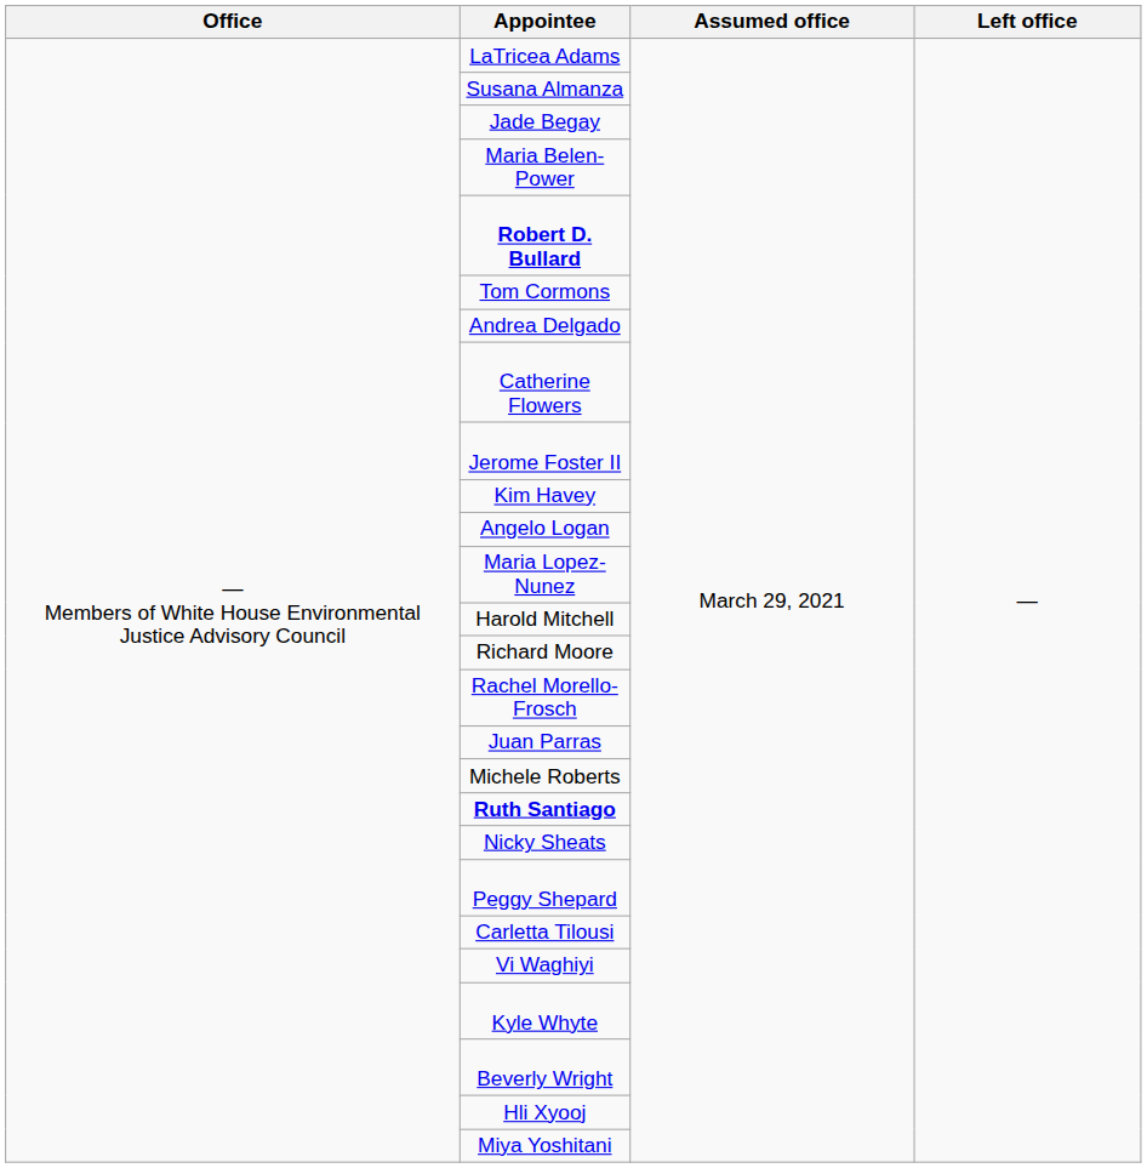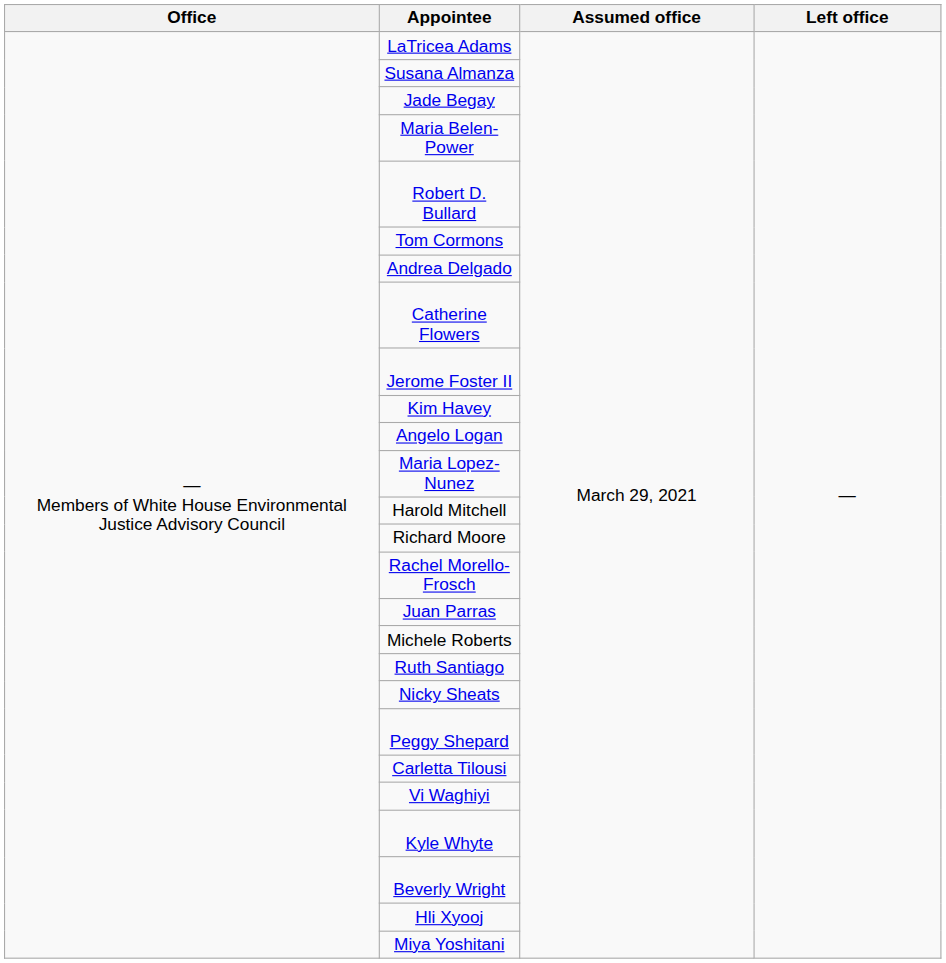Robert D. Bullard | Appointee: bold -> normal
Ruth Santiago | Appointee: bold -> normal
